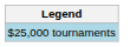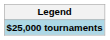row 2 | column 1: normal -> bold
